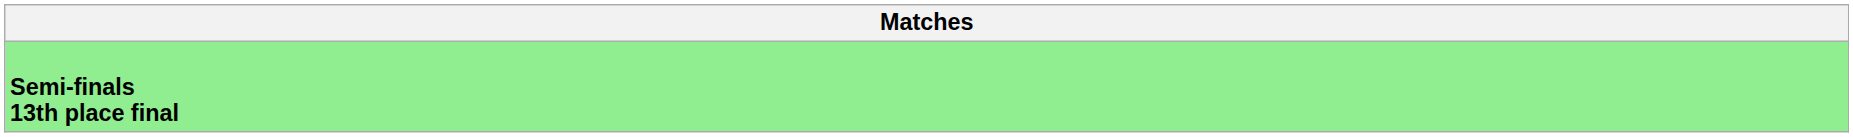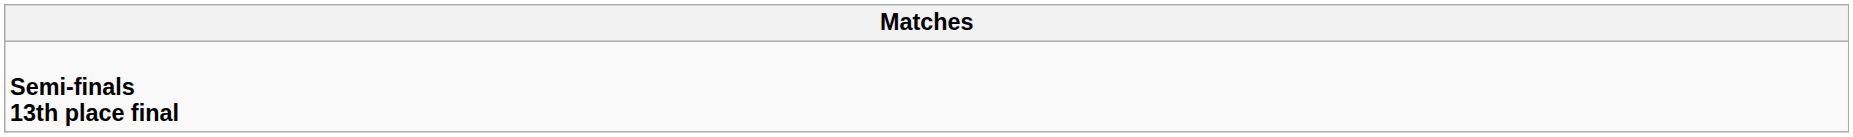row 2 | column 1: lightgreen background -> no background
